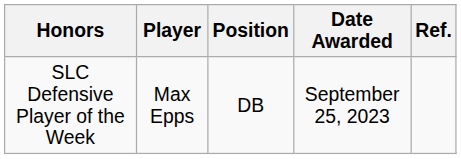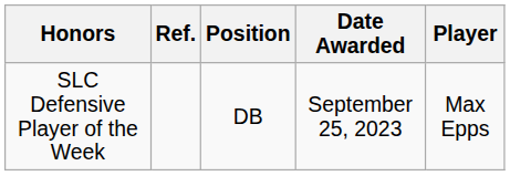columns swapped: Player <-> Ref.
